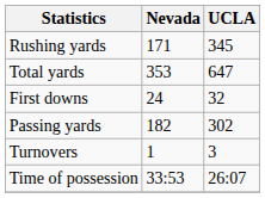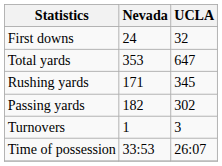rows swapped: First downs <-> Rushing yards
